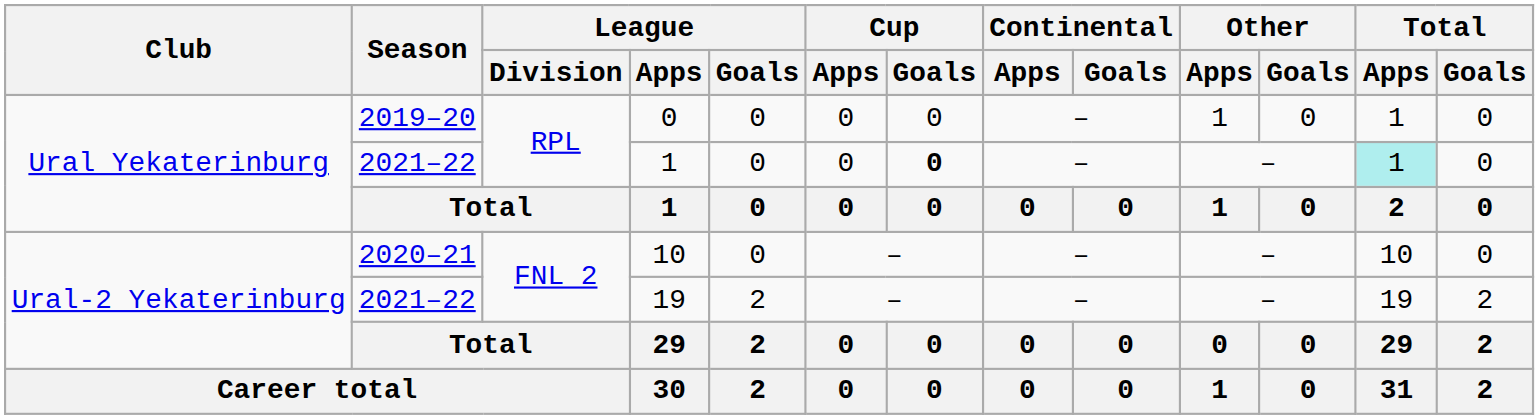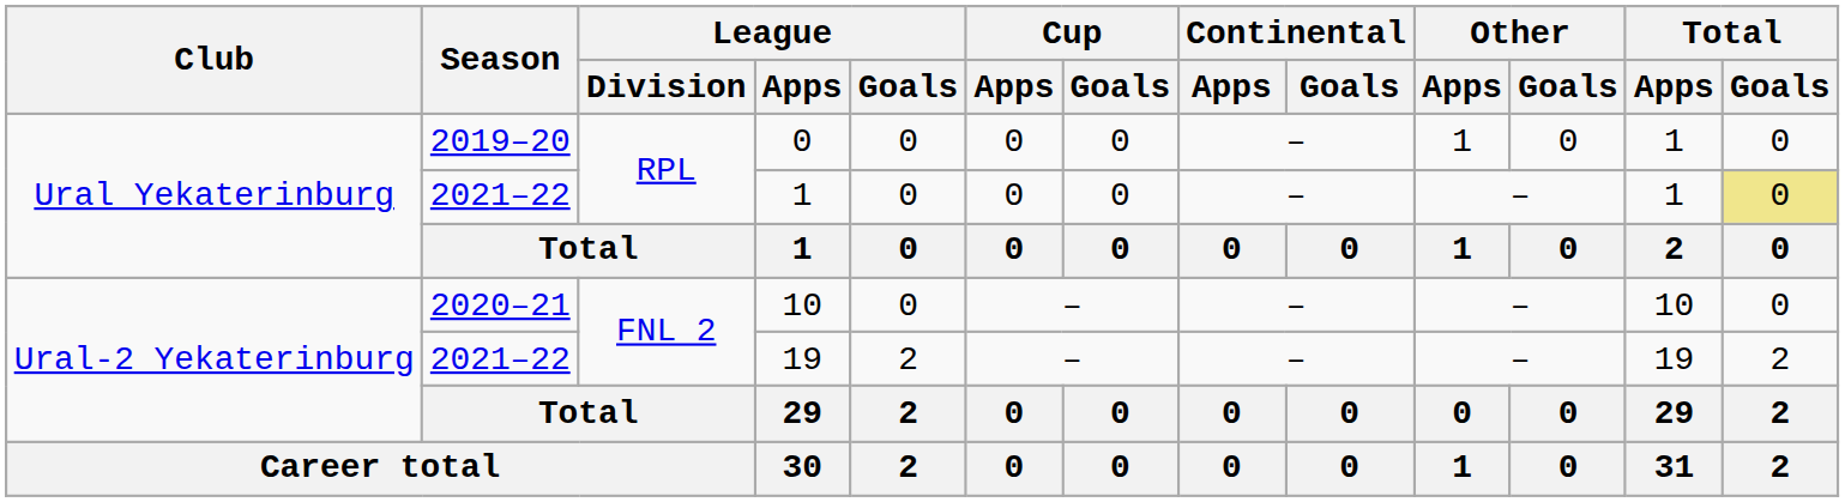2021–22 / 1 | Cup / Goals: bold -> normal
2021–22 / 1 | Total / Apps: paleturquoise background -> no background
2021–22 / 1 | Total / Goals: no background -> khaki background
